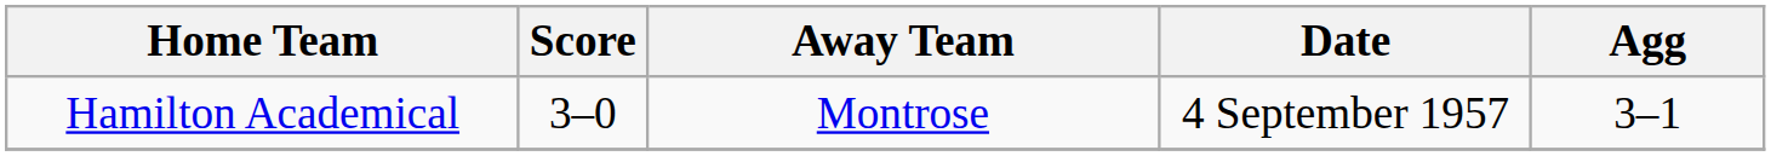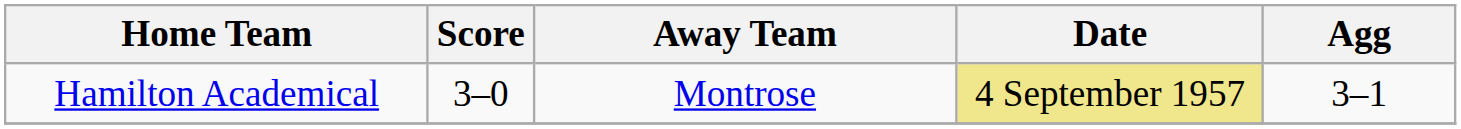Hamilton Academical | Date: no background -> khaki background
